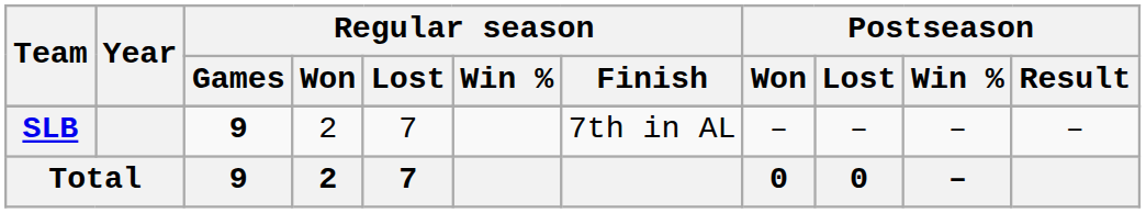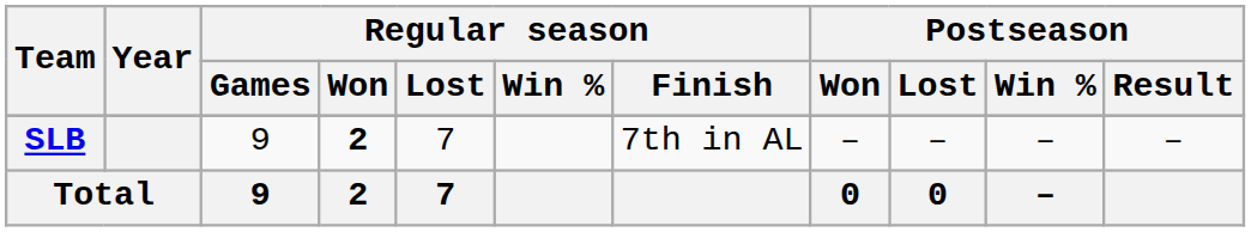SLB | Regular season / Games: bold -> normal
SLB | Regular season / Won: normal -> bold
